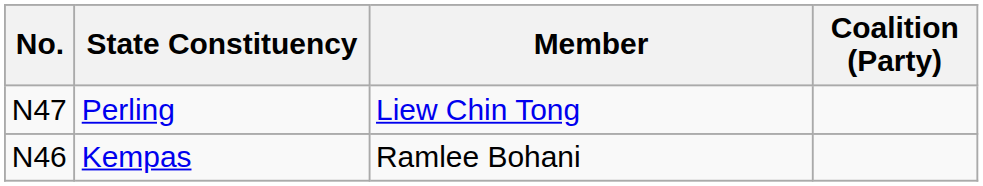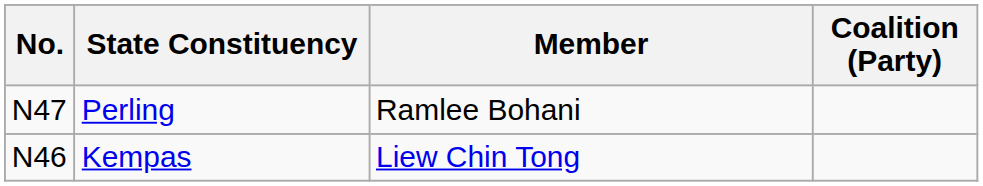Perling | Member: Liew Chin Tong -> Ramlee Bohani
Kempas | Member: Ramlee Bohani -> Liew Chin Tong
